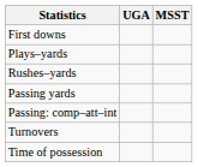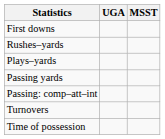rows swapped: Plays–yards <-> Rushes–yards
